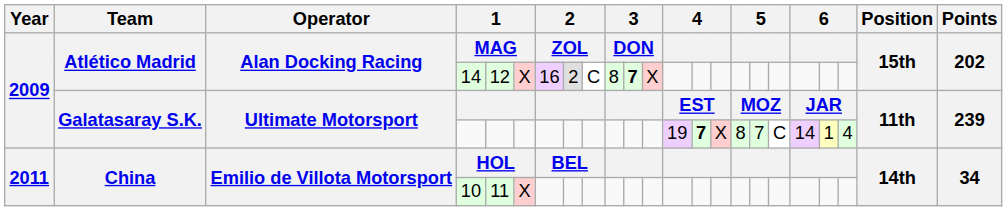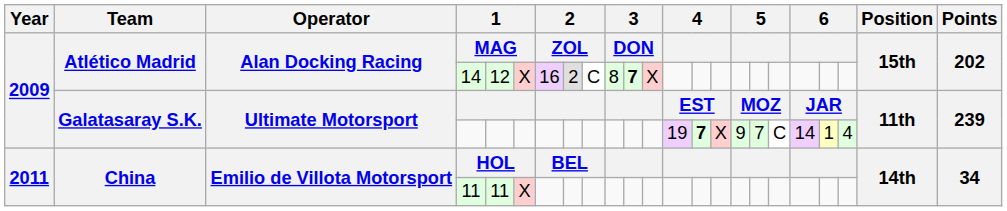row 5 | column 16: 8 -> 9
row 7 | column 4: 10 -> 11
